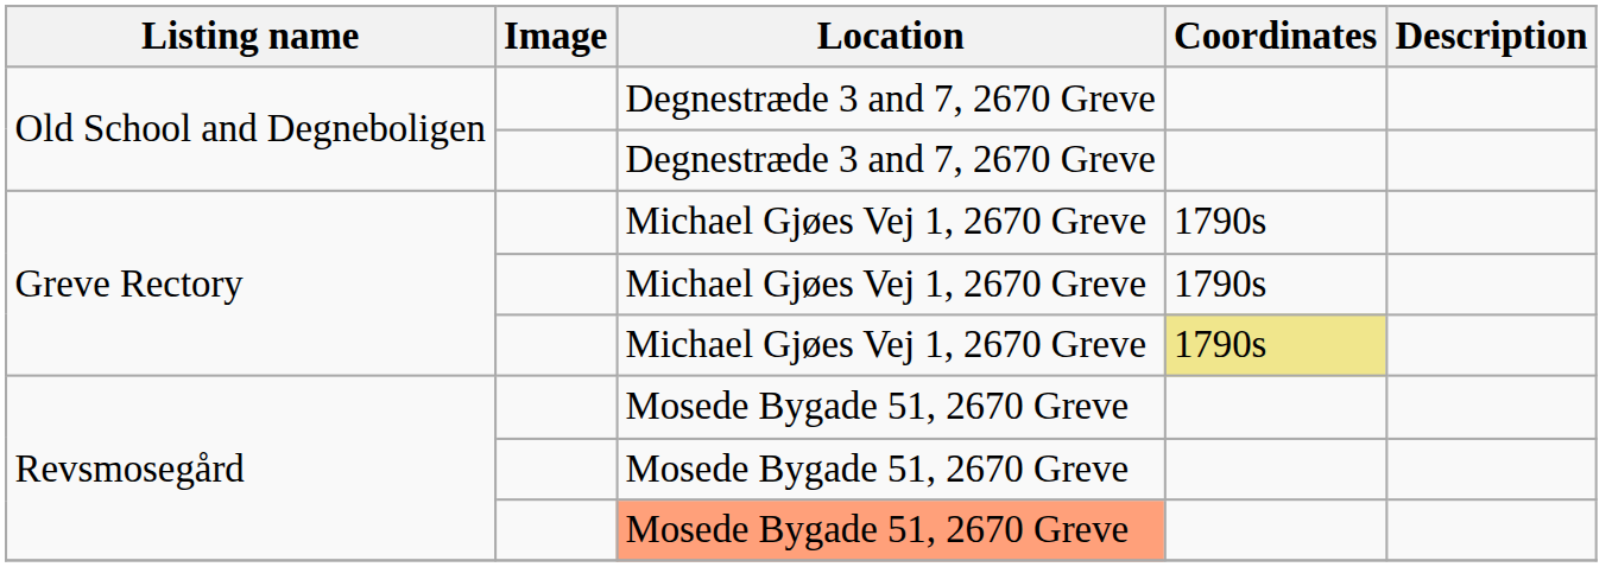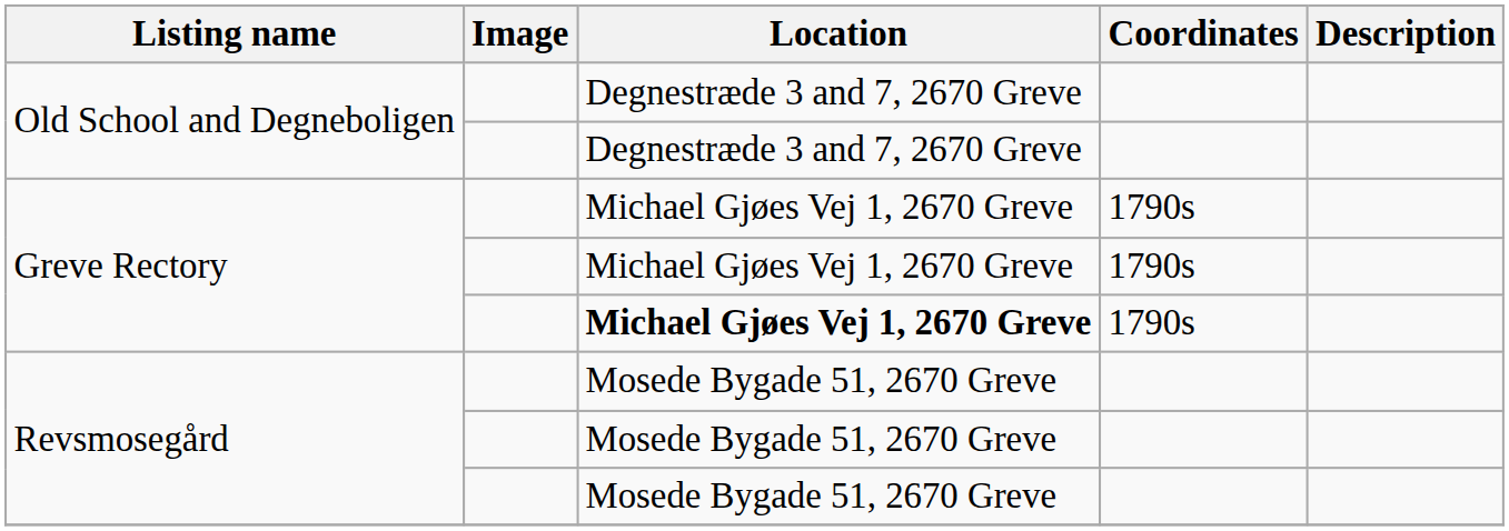row 6 | Location: normal -> bold
row 6 | Coordinates: khaki background -> no background
row 9 | Location: lightsalmon background -> no background
